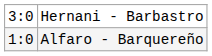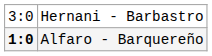Alfaro - Barquereño | column 1: normal -> bold
